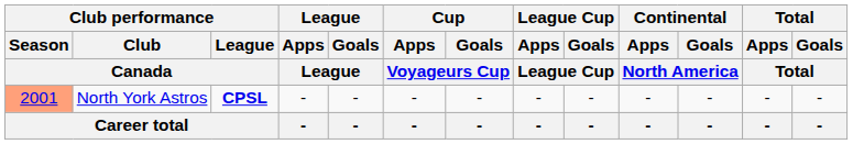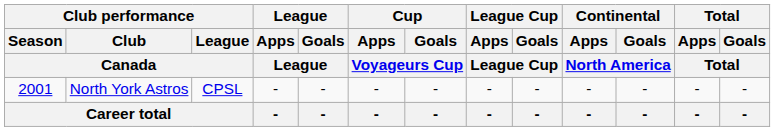North York Astros | Club performance / Season / Canada: lightsalmon background -> no background
North York Astros | Club performance / League / Canada: bold -> normal
